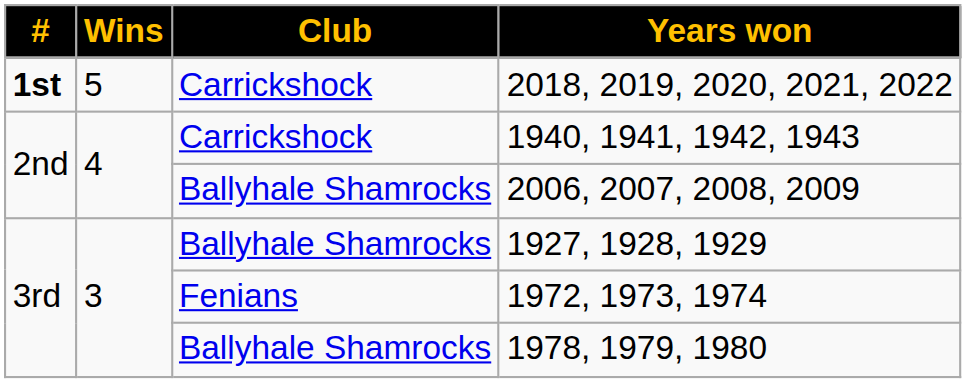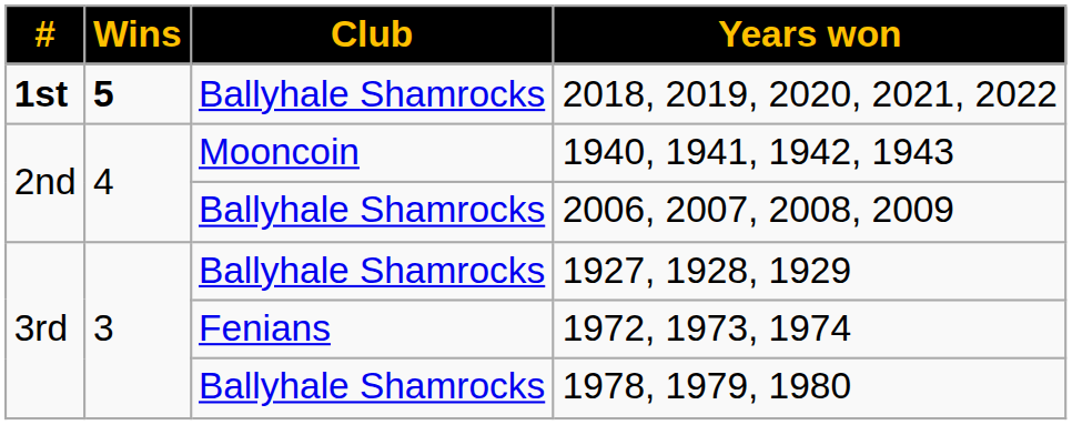2018, 2019, 2020, 2021, 2022 | Wins: normal -> bold
2018, 2019, 2020, 2021, 2022 | Club: Carrickshock -> Ballyhale Shamrocks
1940, 1941, 1942, 1943 | Club: Carrickshock -> Mooncoin
